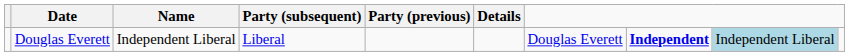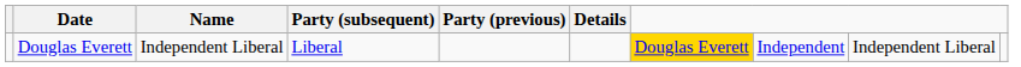row 2 | column 7: no background -> gold background
row 2 | column 8: bold -> normal
row 2 | column 9: lightblue background -> no background
